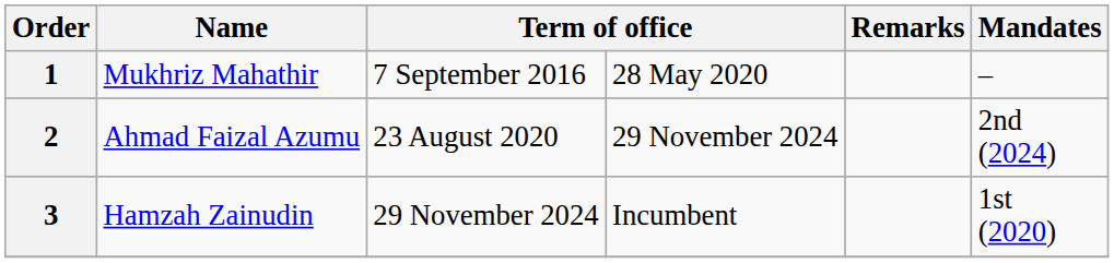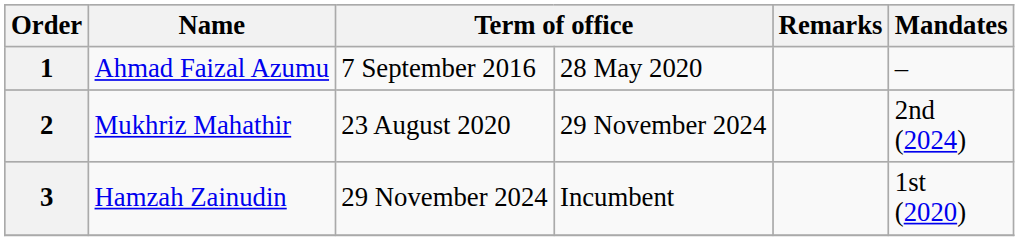1 | Name: Mukhriz Mahathir -> Ahmad Faizal Azumu
2 | Name: Ahmad Faizal Azumu -> Mukhriz Mahathir
